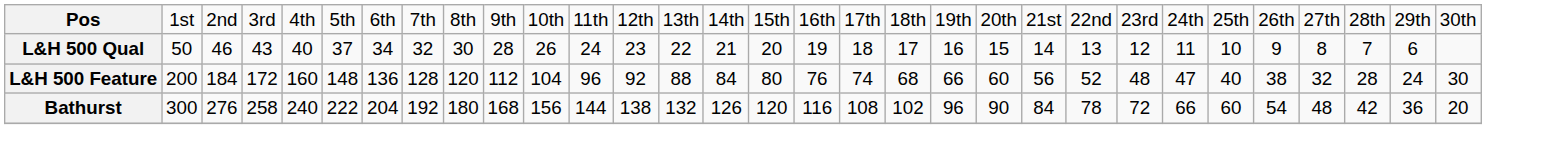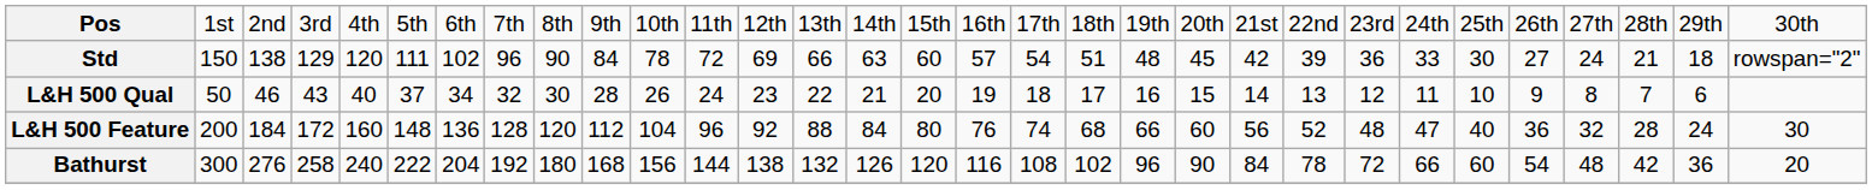+ row: Std | 150 | 138 | 129 | 120 | 111 | 102 | 96 | 90 | 84 | 78 | 72 | 69 | 66 | 63 | 60 | 57 | 54 | 51 | 48 | 45 | 42 | 39 | 36 | 33 | 30 | 27 | 24 | 21 | 18 | rowspan="2"
L&H 500 Feature | column 27: 38 -> 36
